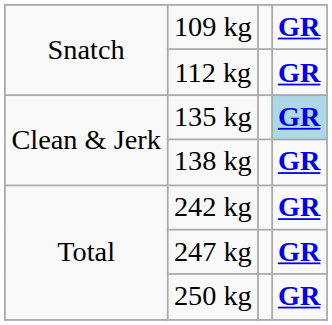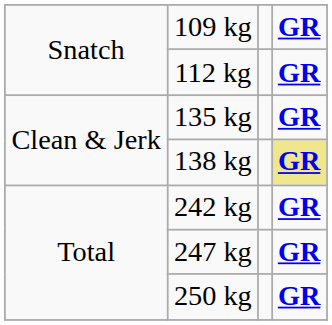135 kg | column 4: lightblue background -> no background
138 kg | column 4: no background -> khaki background
